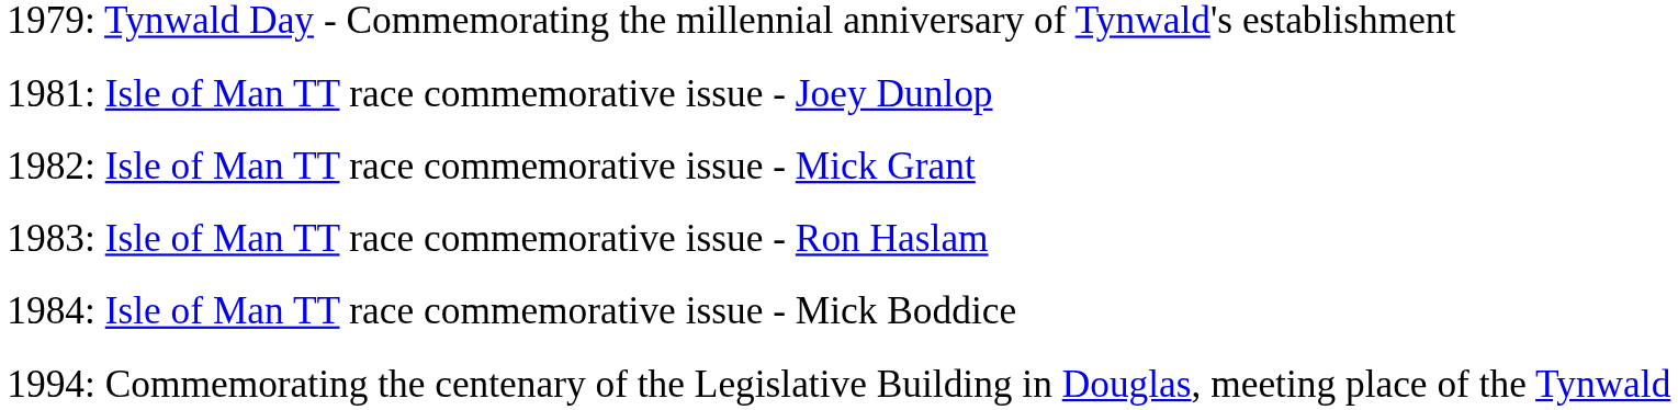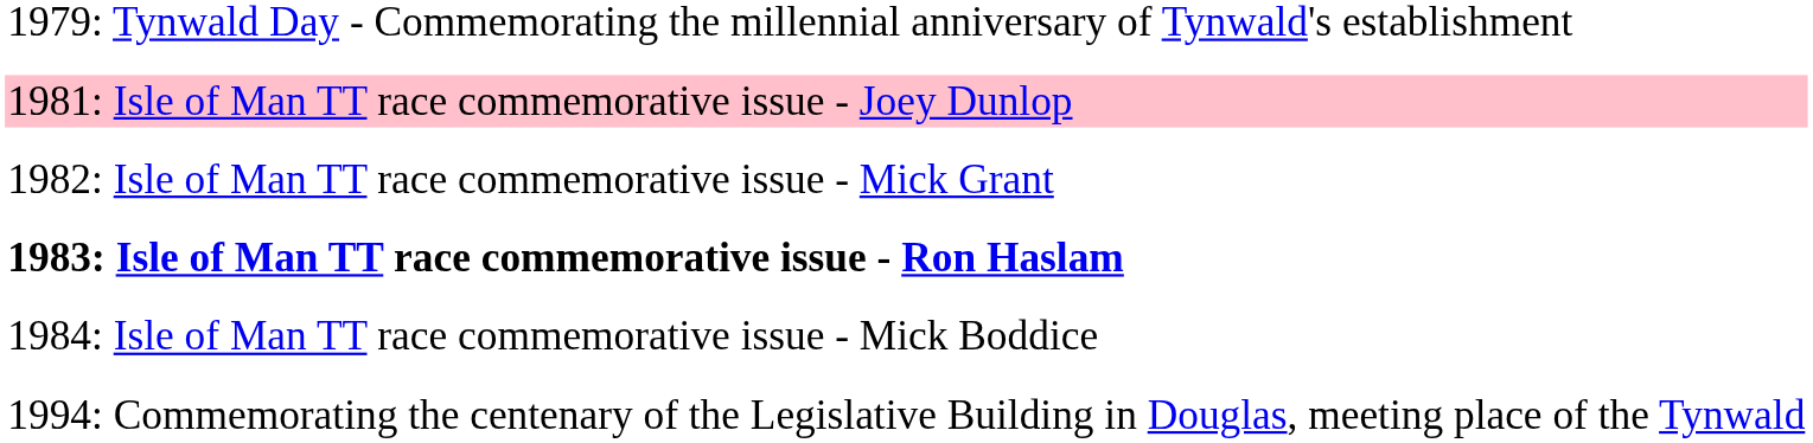row 2 | column 1: no background -> pink background
row 4 | column 1: normal -> bold
